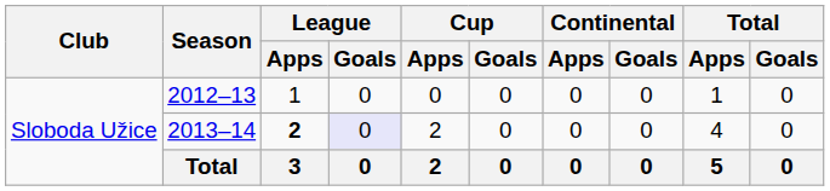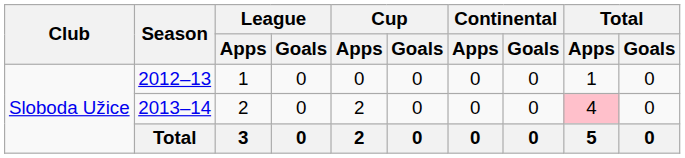2013–14 | League / Apps: bold -> normal
2013–14 | League / Goals: lavender background -> no background
2013–14 | Total / Apps: no background -> pink background
